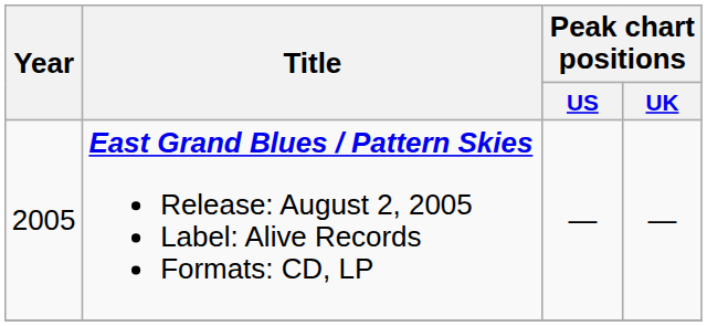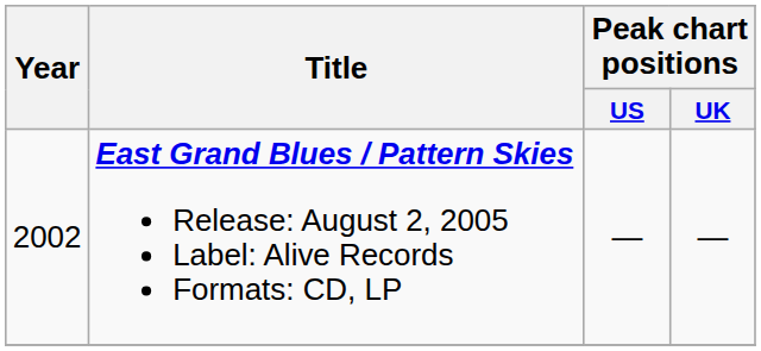row 3 | Year: 2005 -> 2002
